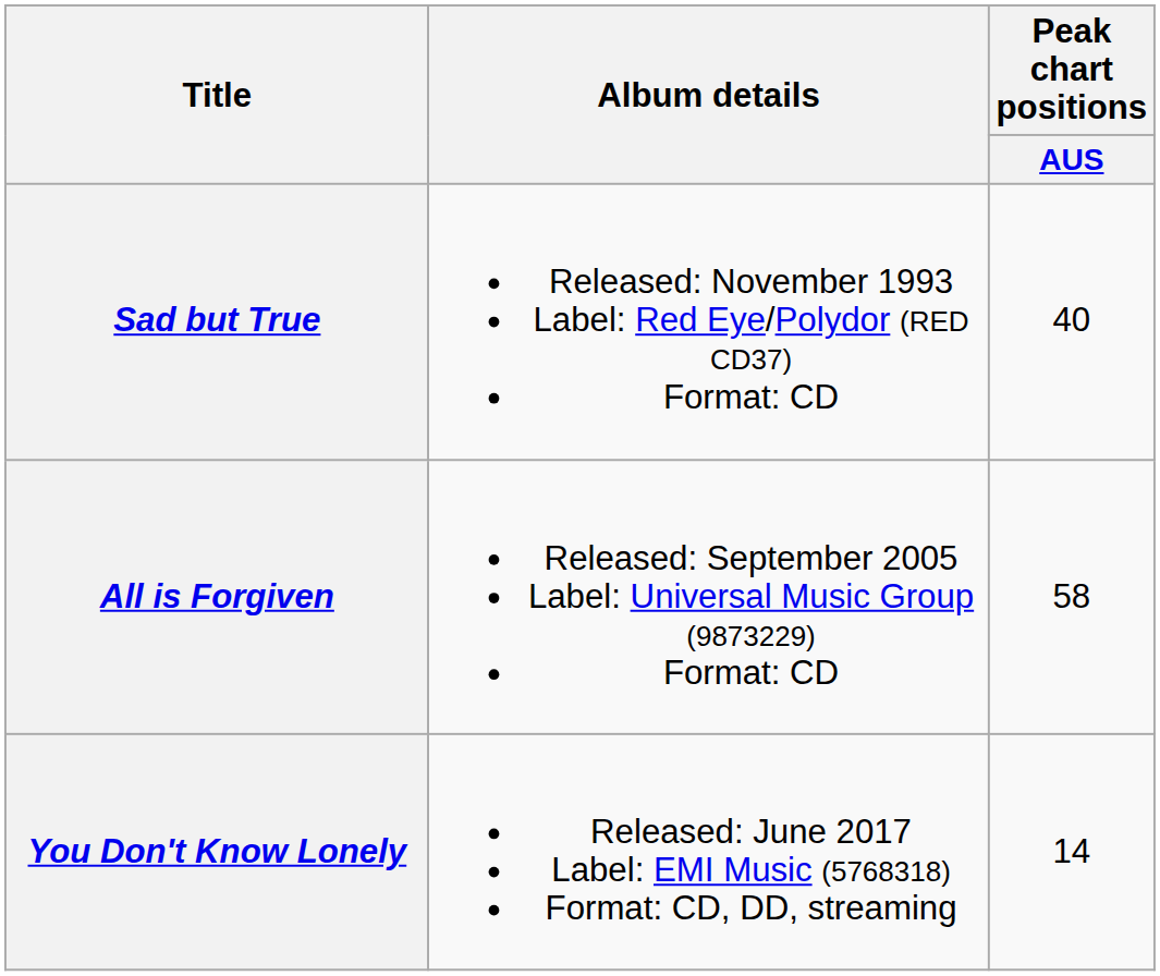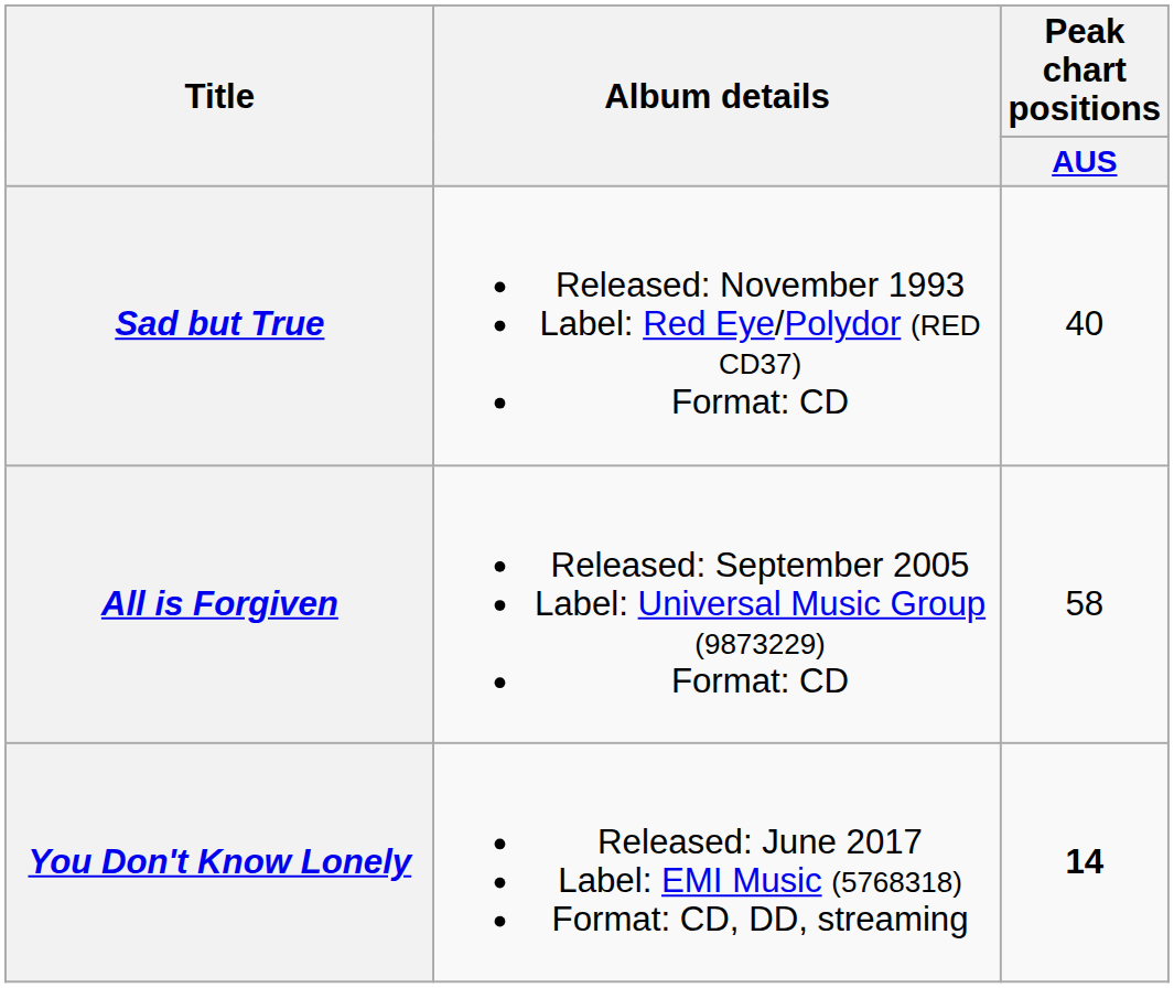You Don't Know Lonely | Peak chart positions / AUS: normal -> bold
